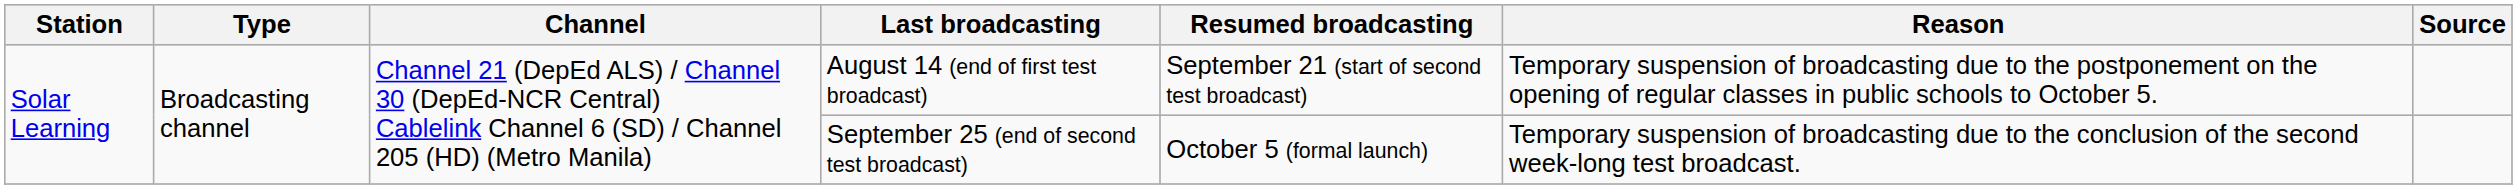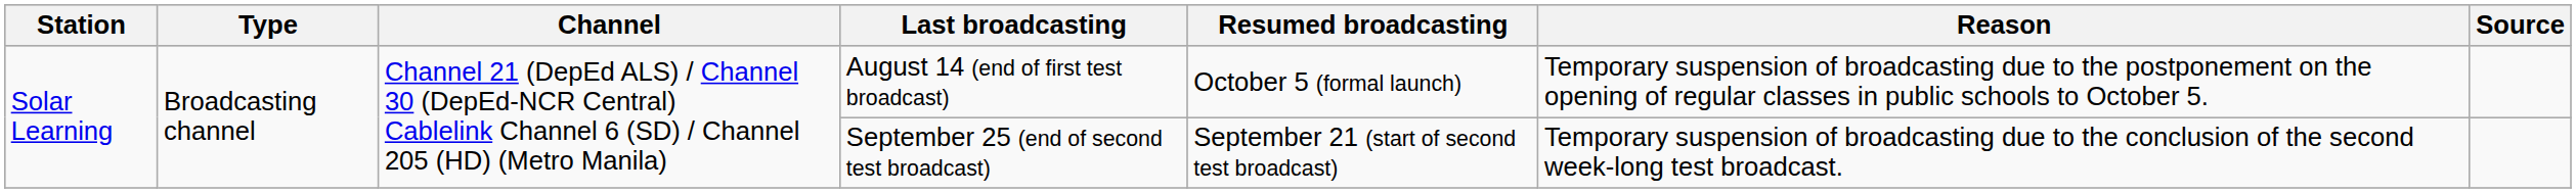August 14 (end of first test broadcast) | Resumed broadcasting: September 21 (start of second test broadcast) -> October 5 (formal launch)
September 25 (end of second test broadcast) | Resumed broadcasting: October 5 (formal launch) -> September 21 (start of second test broadcast)
